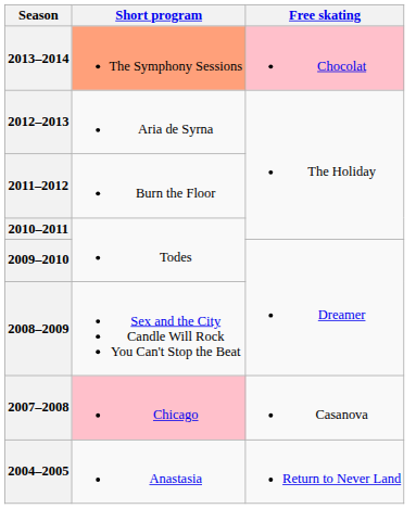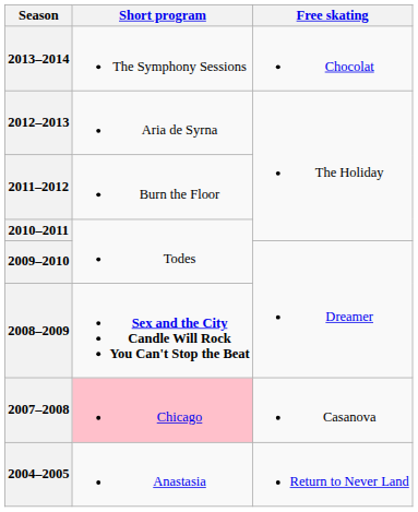2013–2014 | Short program: lightsalmon background -> no background
2013–2014 | Free skating: pink background -> no background
2008–2009 | Short program: normal -> bold
